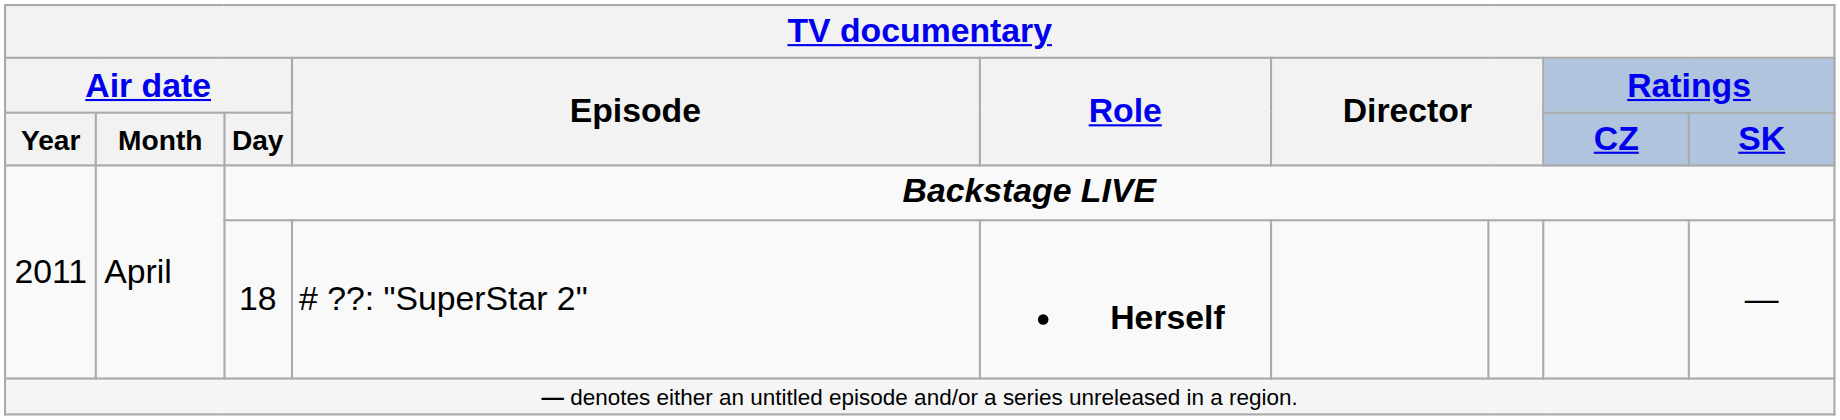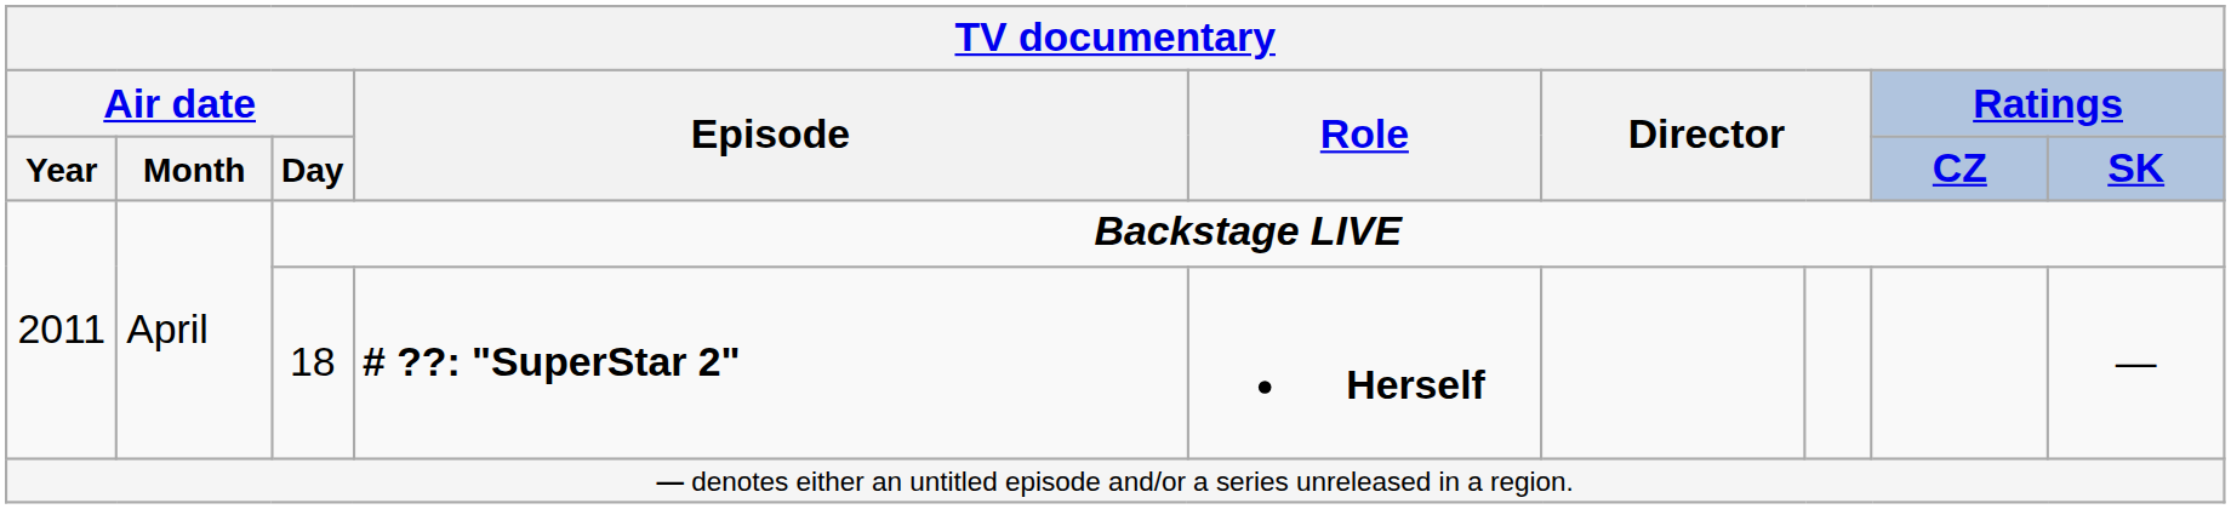18 | Episode: normal -> bold
